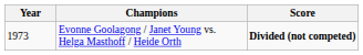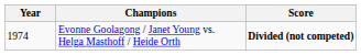row 2 | Year: 1973 -> 1974
